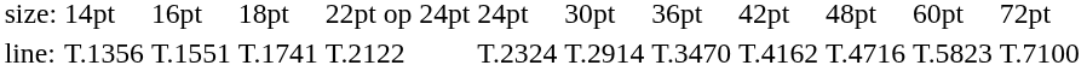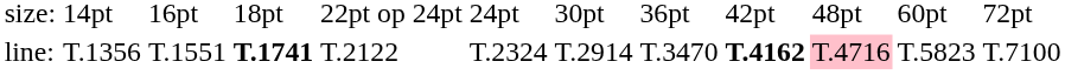line: | column 4: normal -> bold
line: | column 9: normal -> bold
line: | column 10: no background -> pink background
